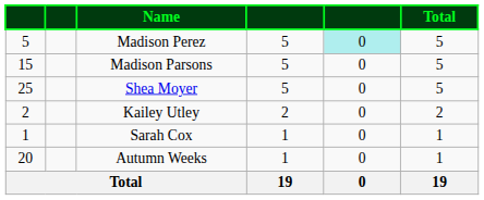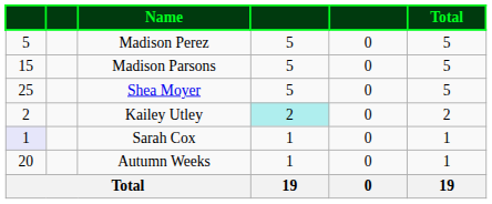Madison Perez | column 5: paleturquoise background -> no background
Kailey Utley | column 4: no background -> paleturquoise background
Sarah Cox | column 1: no background -> lavender background
